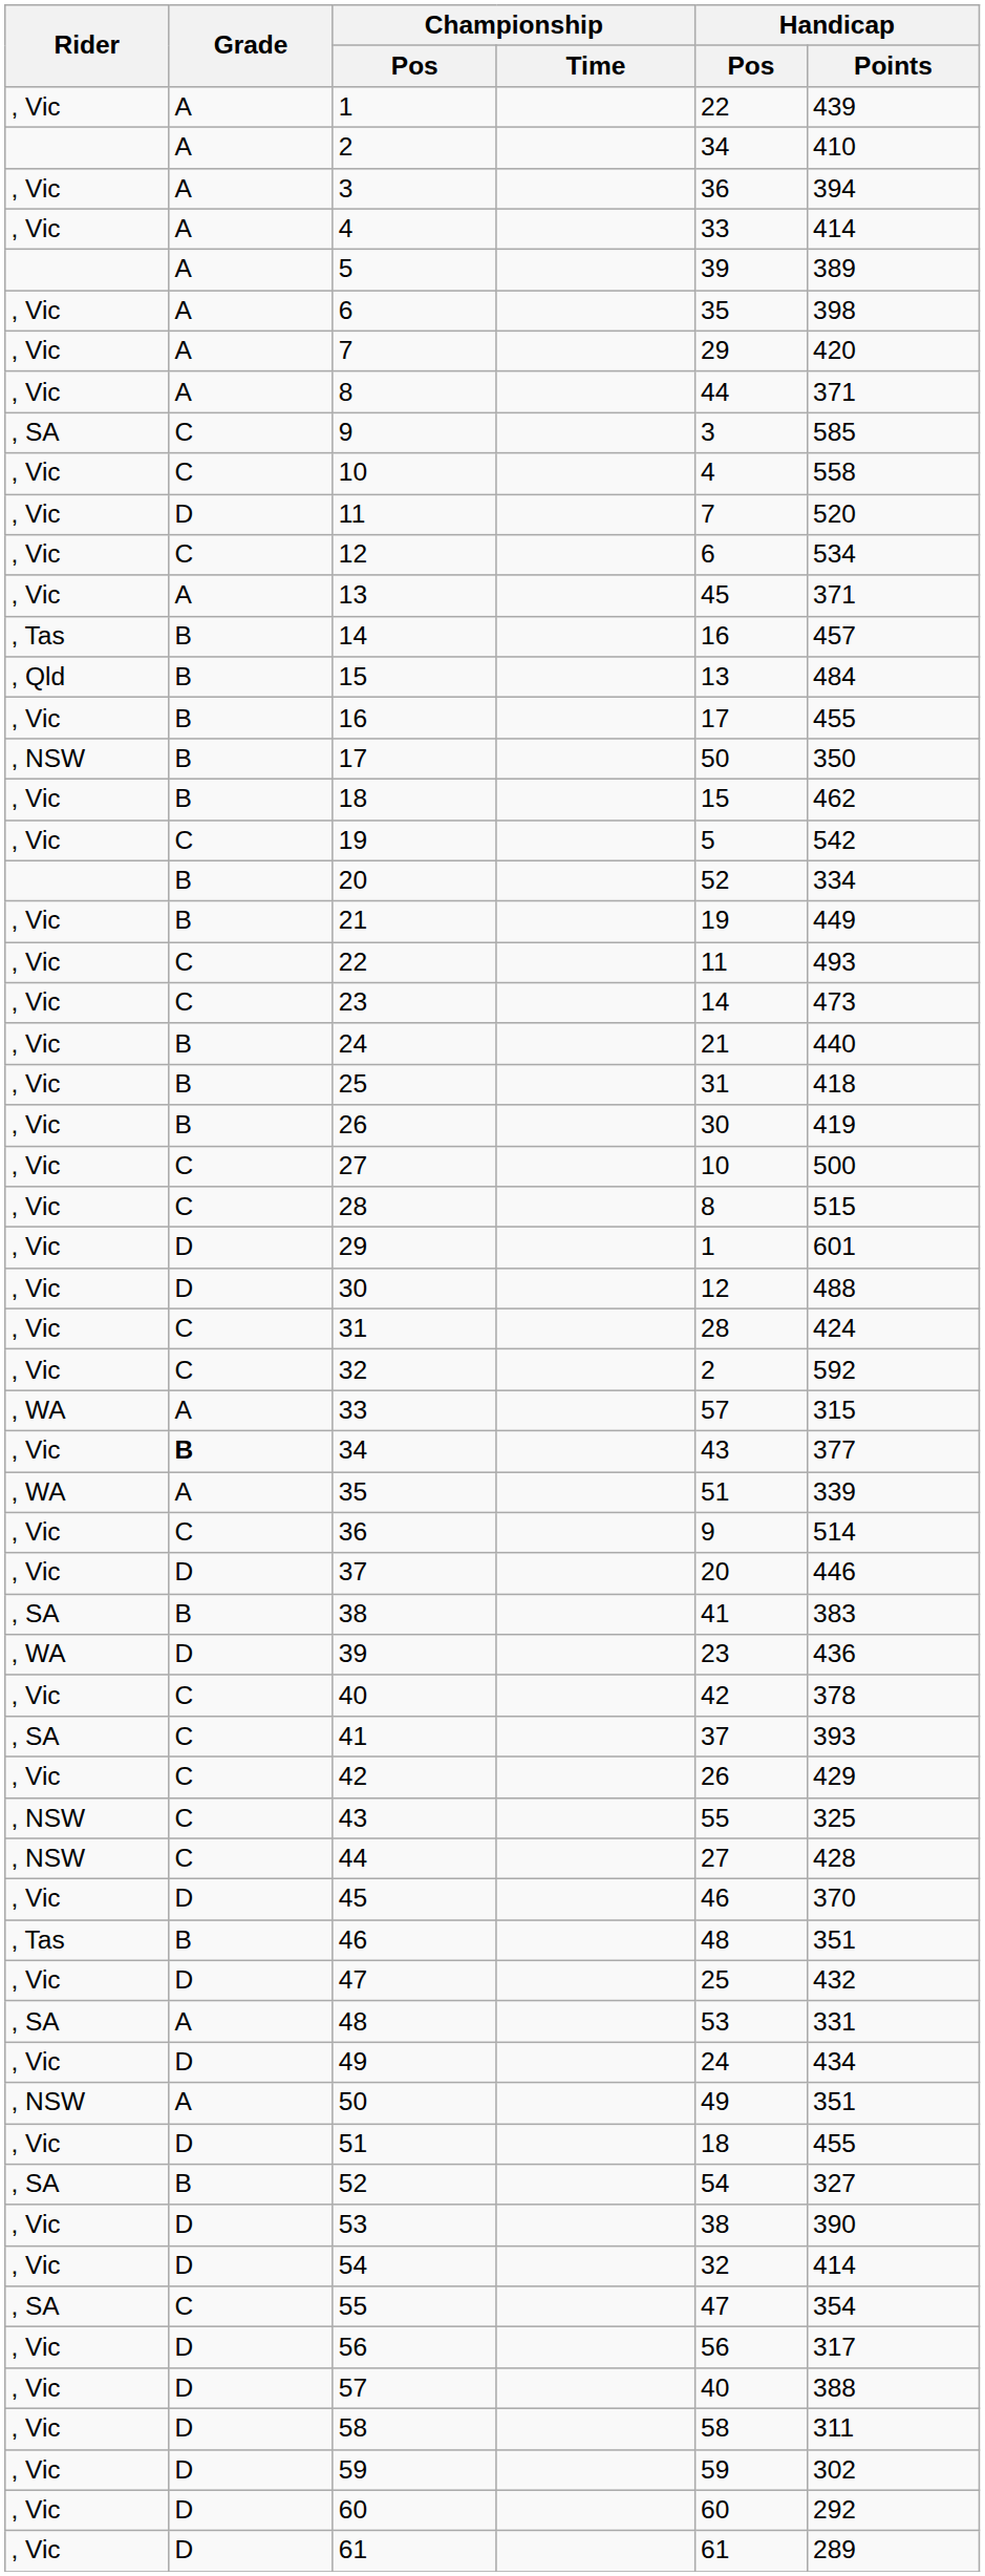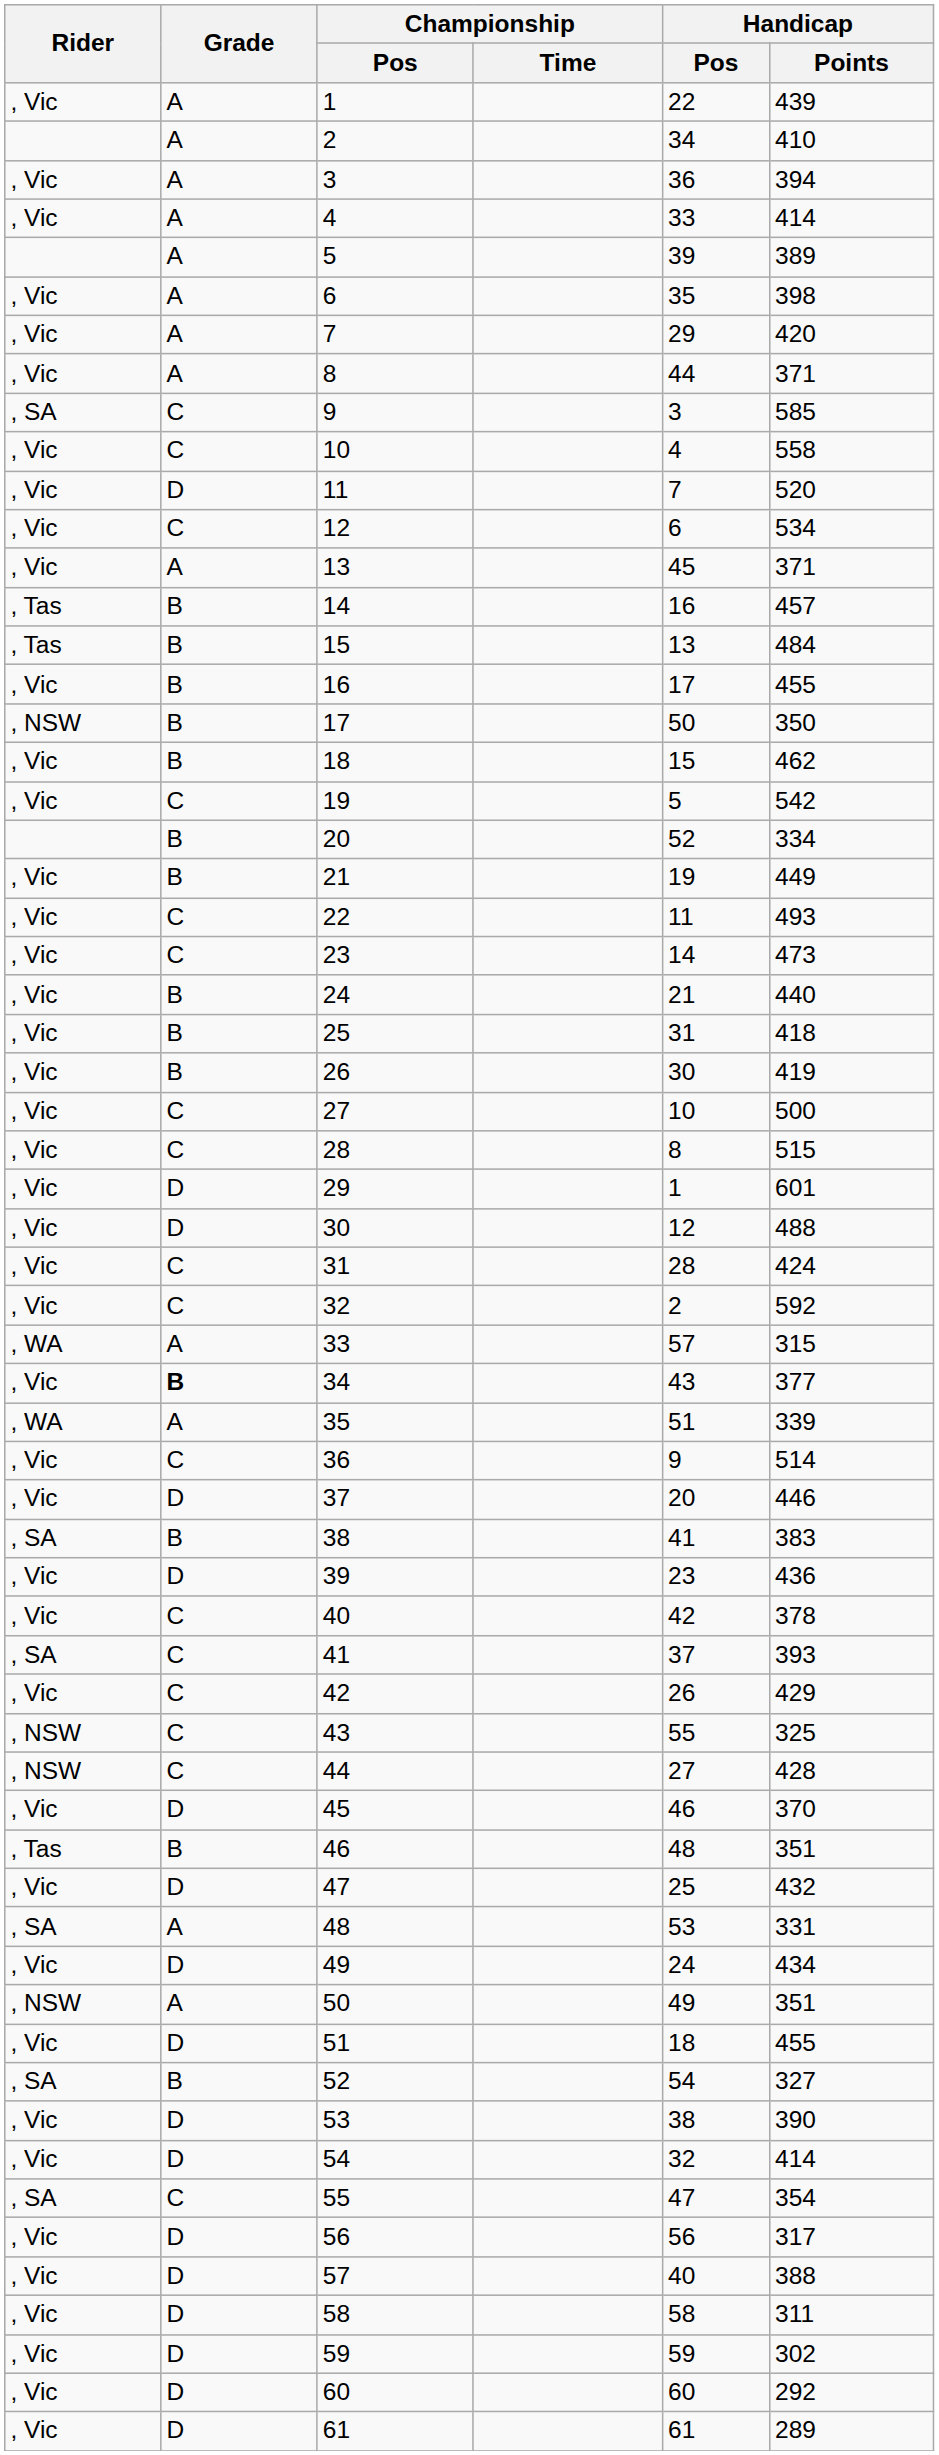row 17 | Rider: , Qld -> , Tas
row 41 | Rider: , WA -> , Vic
